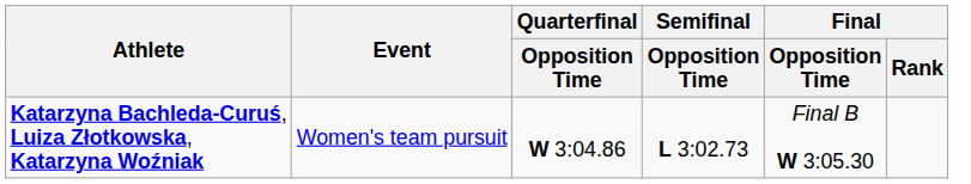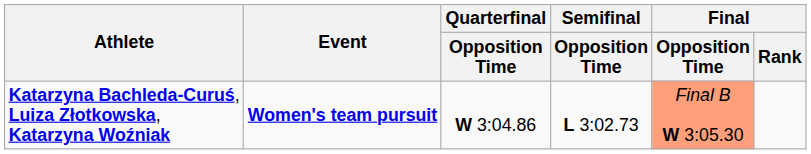row 3 | Event: normal -> bold
row 3 | Final / Opposition Time: no background -> lightsalmon background
